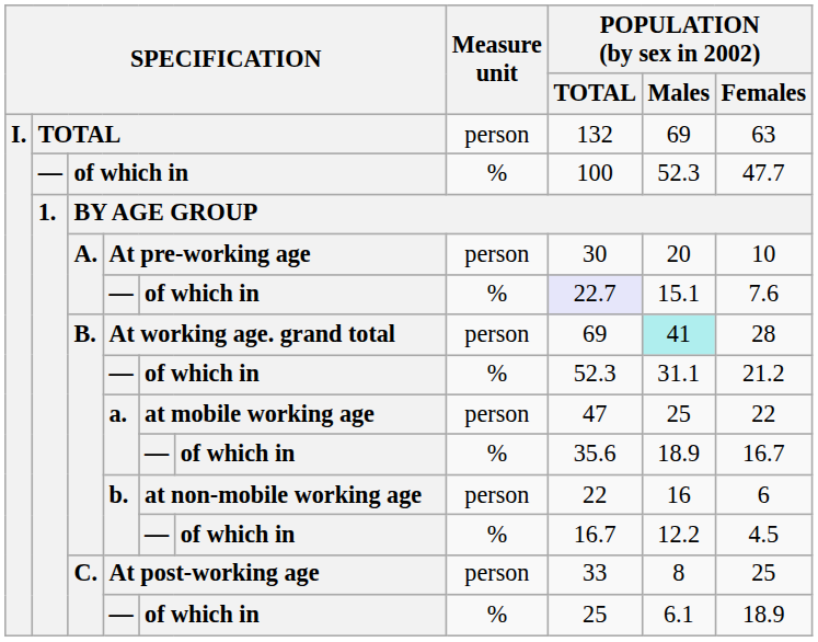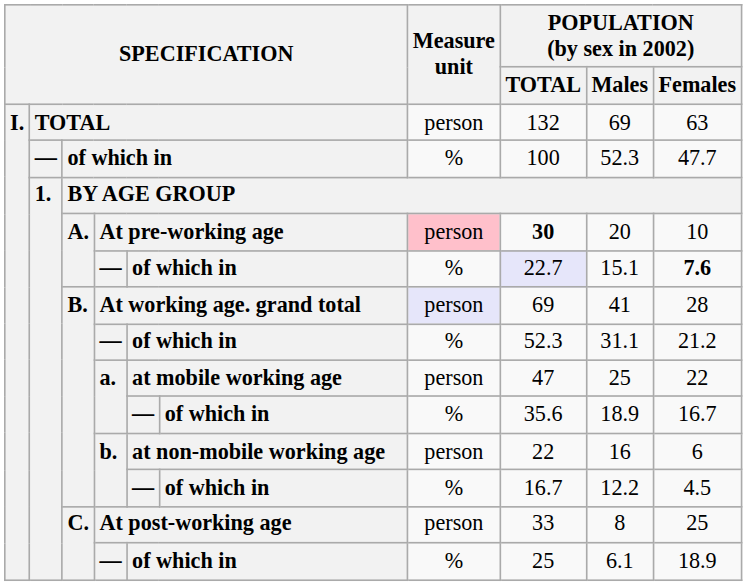At pre-working age | Measure unit: no background -> pink background
At pre-working age | POPULATION (by sex in 2002) / TOTAL: normal -> bold
A. / — | POPULATION (by sex in 2002) / Females: normal -> bold
At working age. grand total | Measure unit: no background -> lavender background
At working age. grand total | POPULATION (by sex in 2002) / Males: paleturquoise background -> no background
